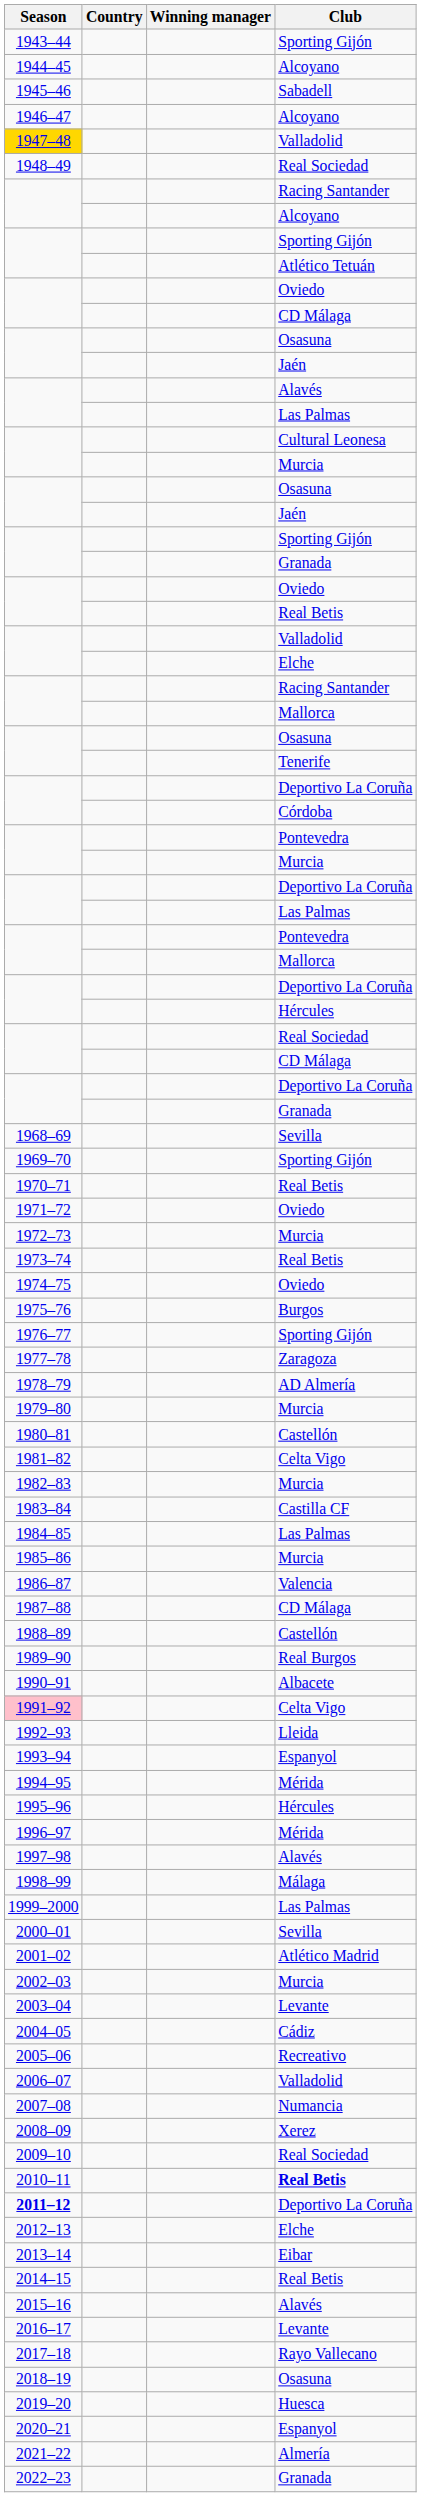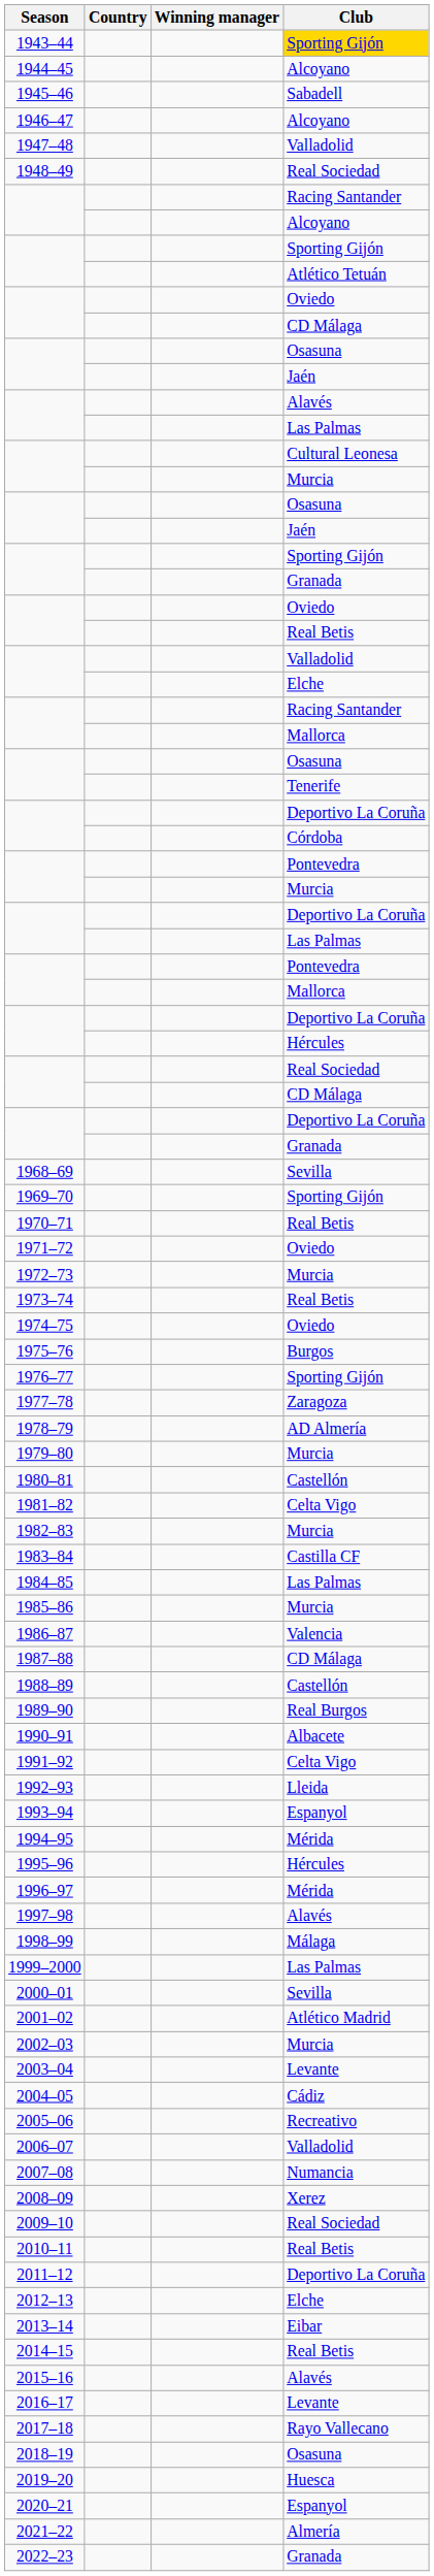1943–44 | Club: no background -> gold background
1947–48 | Season: gold background -> no background
1991–92 | Season: pink background -> no background
2010–11 | Club: bold -> normal
2011–12 | Season: bold -> normal
